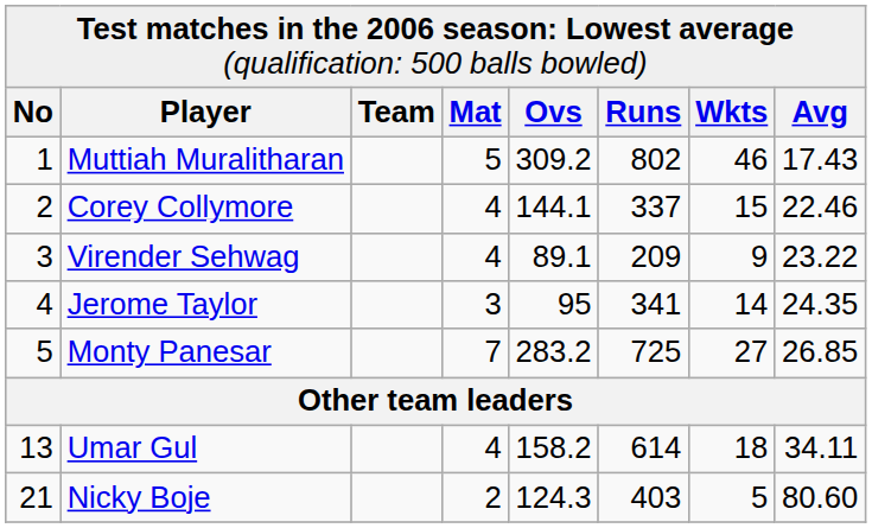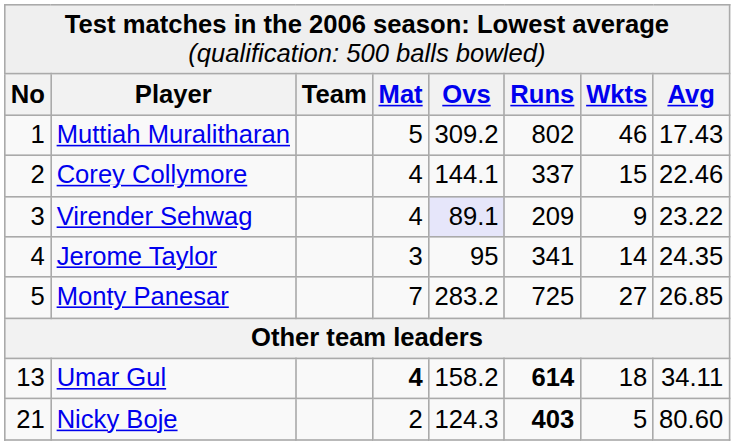Virender Sehwag | column 5: no background -> lavender background
Umar Gul | column 4: normal -> bold
Umar Gul | column 6: normal -> bold
Nicky Boje | column 6: normal -> bold
